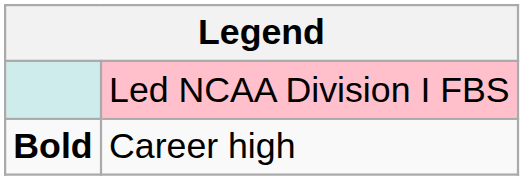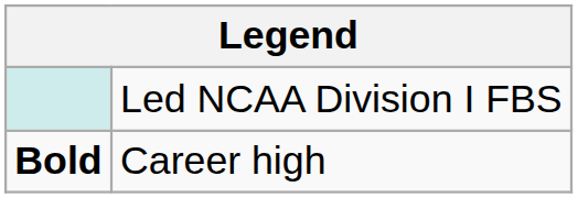row 2 | column 2: pink background -> no background
